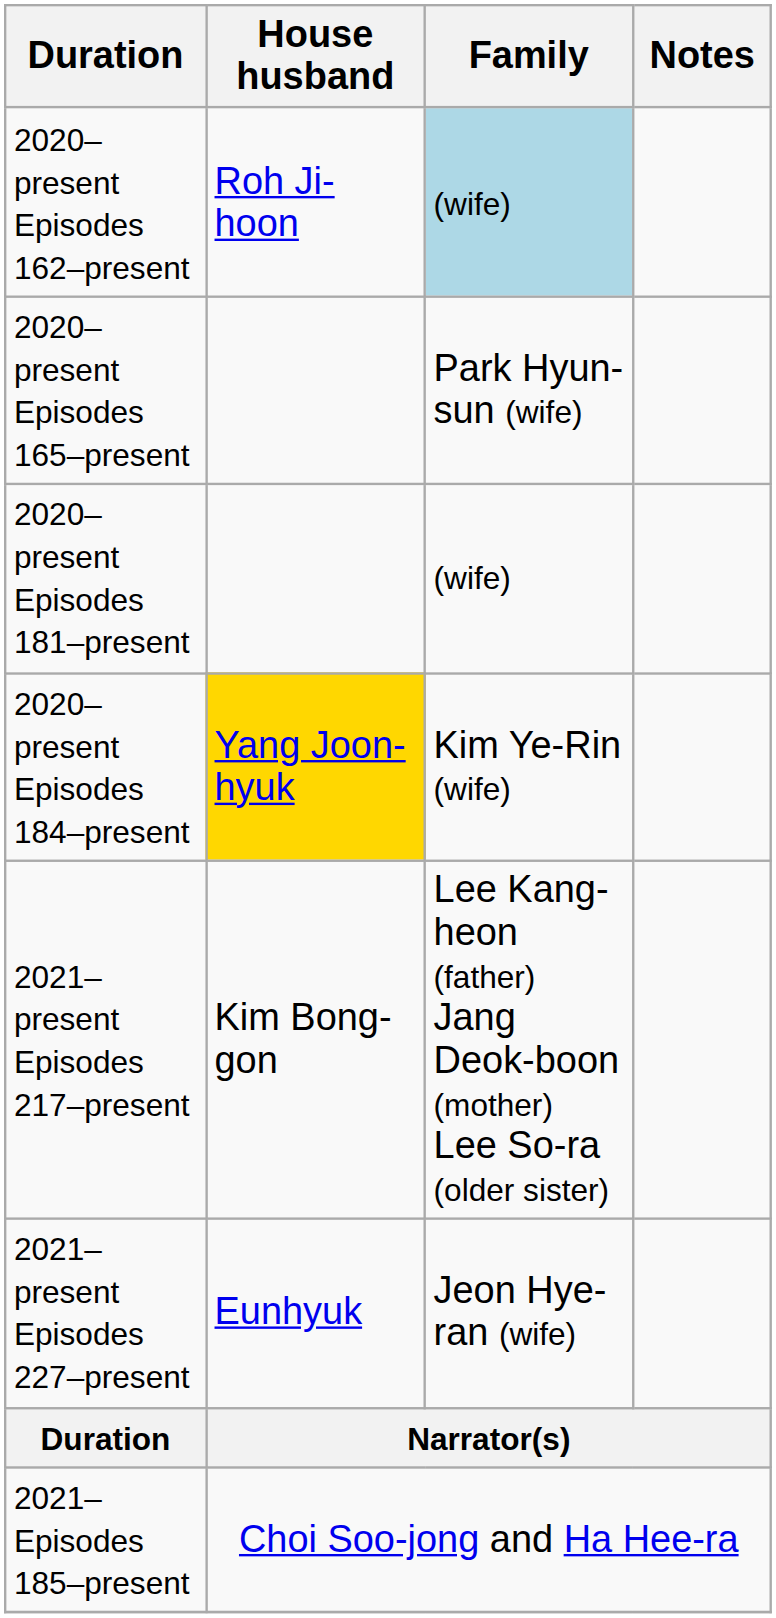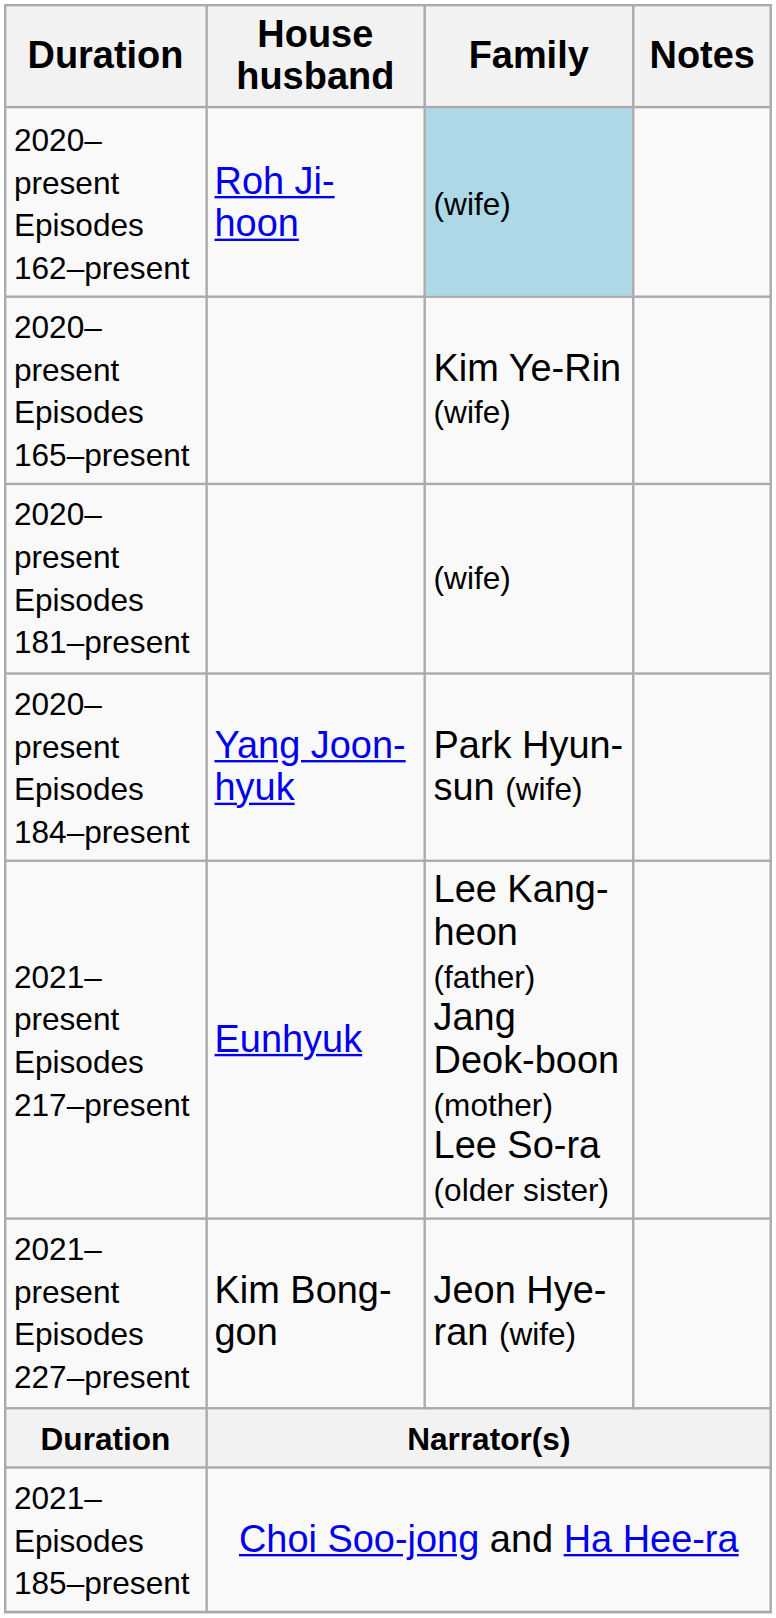2020–present Episodes 165–present | Family: Park Hyun-sun (wife) -> Kim Ye-Rin (wife)
2020–present Episodes 184–present | House husband: gold background -> no background
2020–present Episodes 184–present | Family: Kim Ye-Rin (wife) -> Park Hyun-sun (wife)
2021–present Episodes 217–present | House husband: Kim Bong-gon -> Eunhyuk
2021–present Episodes 227–present | House husband: Eunhyuk -> Kim Bong-gon
